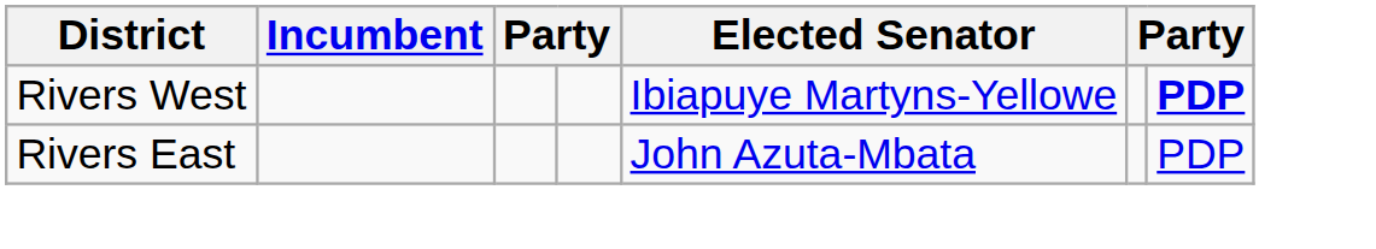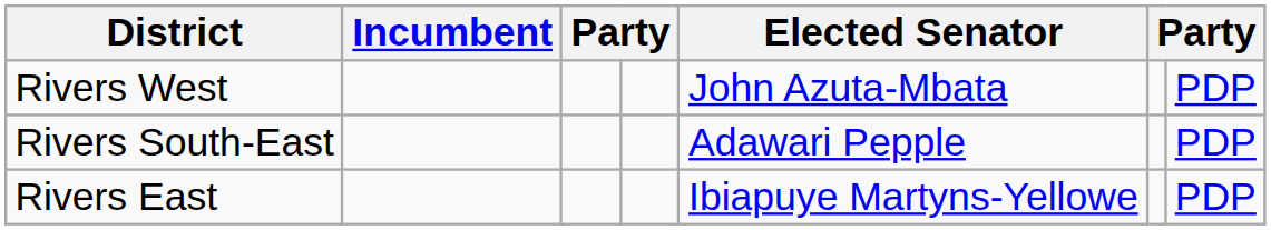Rivers West | Elected Senator: Ibiapuye Martyns-Yellowe -> John Azuta-Mbata
Rivers West | column 7: bold -> normal
+ row: Rivers South-East | Adawari Pepple | PDP
Rivers East | Elected Senator: John Azuta-Mbata -> Ibiapuye Martyns-Yellowe
